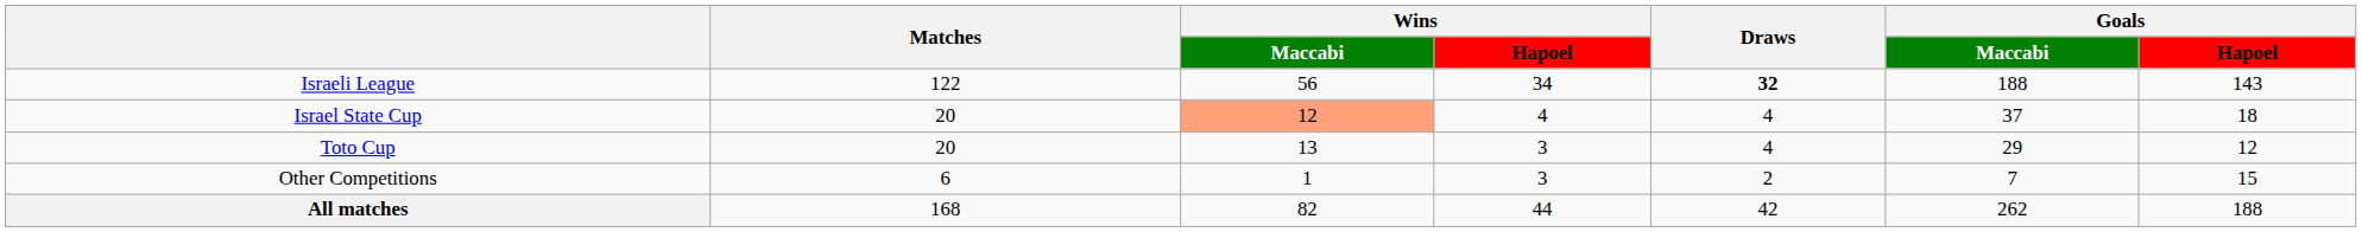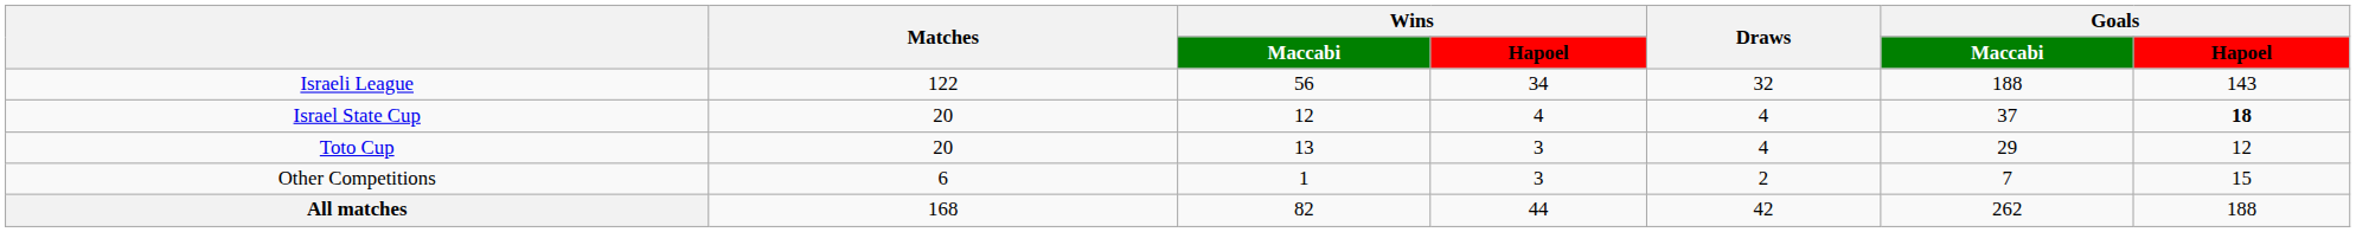Israeli League | Draws: bold -> normal
Israel State Cup | Wins / Maccabi: lightsalmon background -> no background
Israel State Cup | Goals / Hapoel: normal -> bold
